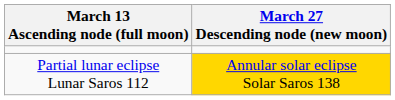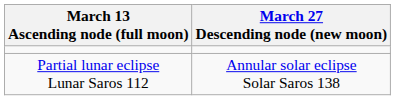Partial lunar eclipse Lunar Saros 112 | March 27 Descending node (new moon): gold background -> no background
